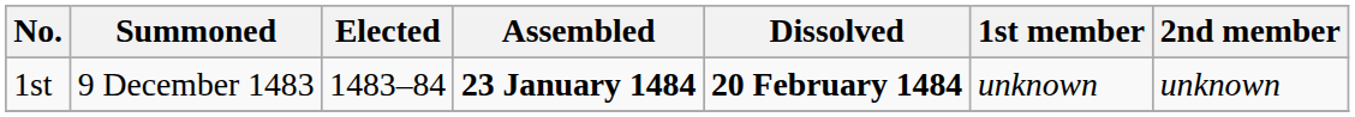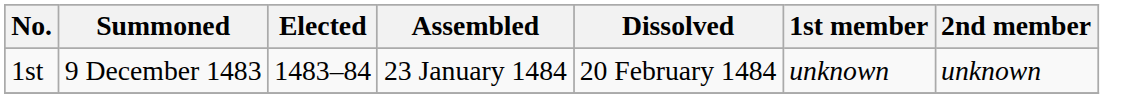1st | Assembled: bold -> normal
1st | Dissolved: bold -> normal
